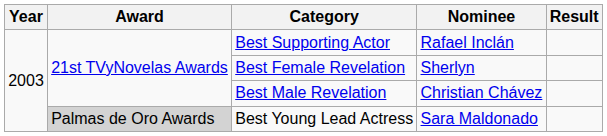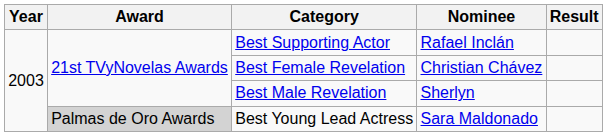Best Female Revelation | Nominee: Sherlyn -> Christian Chávez
Best Male Revelation | Nominee: Christian Chávez -> Sherlyn
